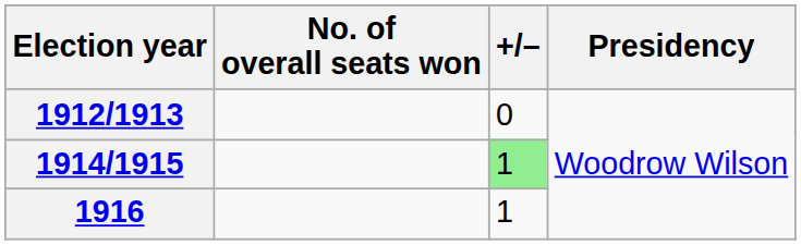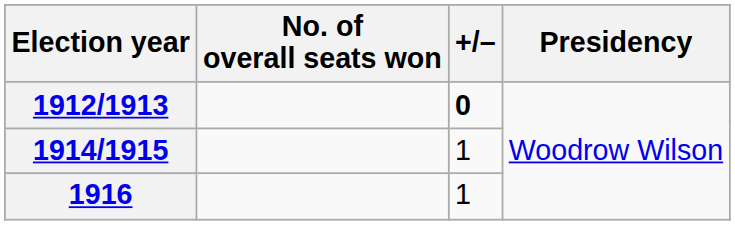1912/1913 | +/–: normal -> bold
1914/1915 | +/–: lightgreen background -> no background
